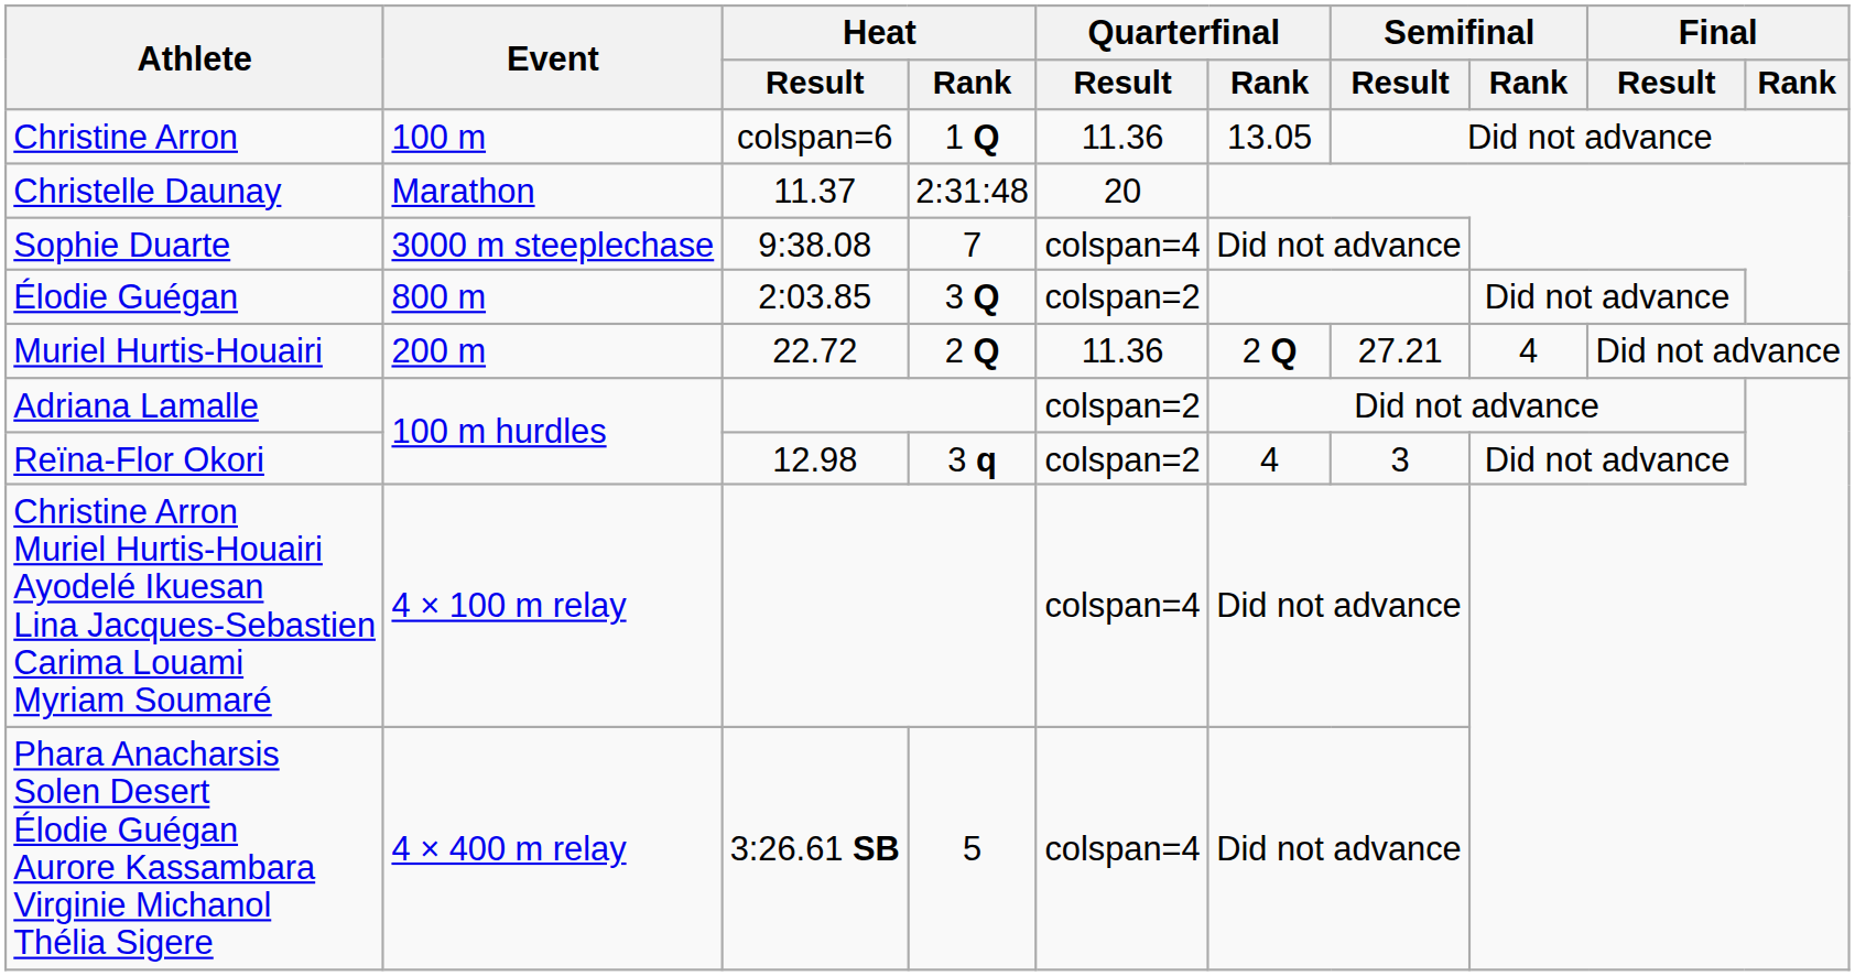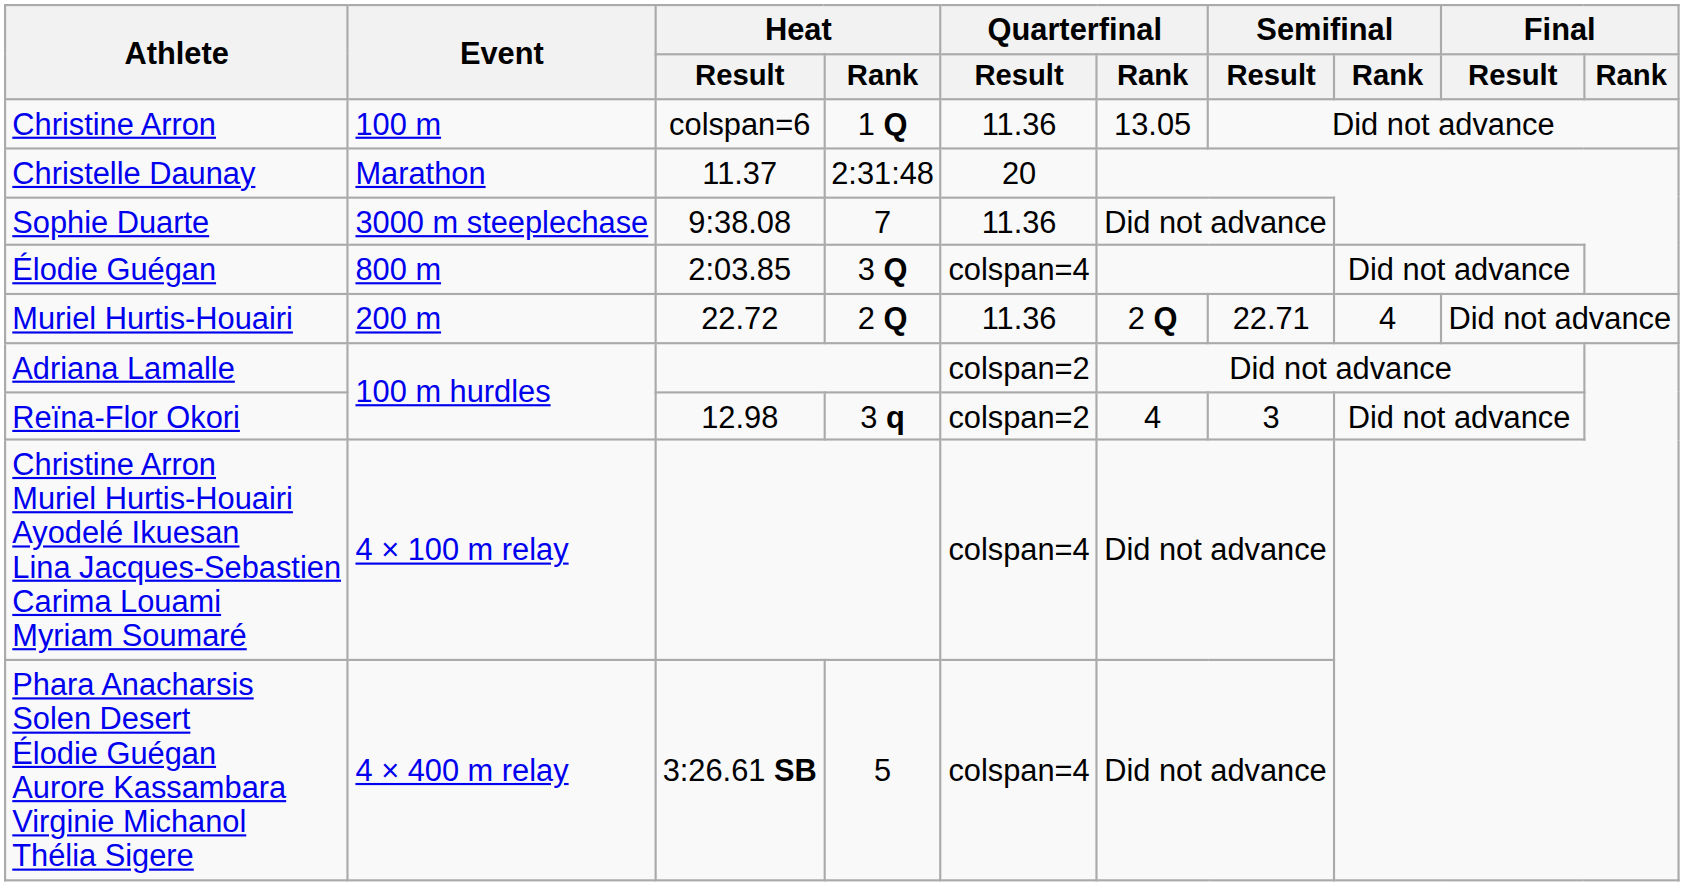Sophie Duarte | Quarterfinal / Result: colspan=4 -> 11.36
Élodie Guégan | Quarterfinal / Result: colspan=2 -> colspan=4
Muriel Hurtis-Houairi | Semifinal / Result: 27.21 -> 22.71
